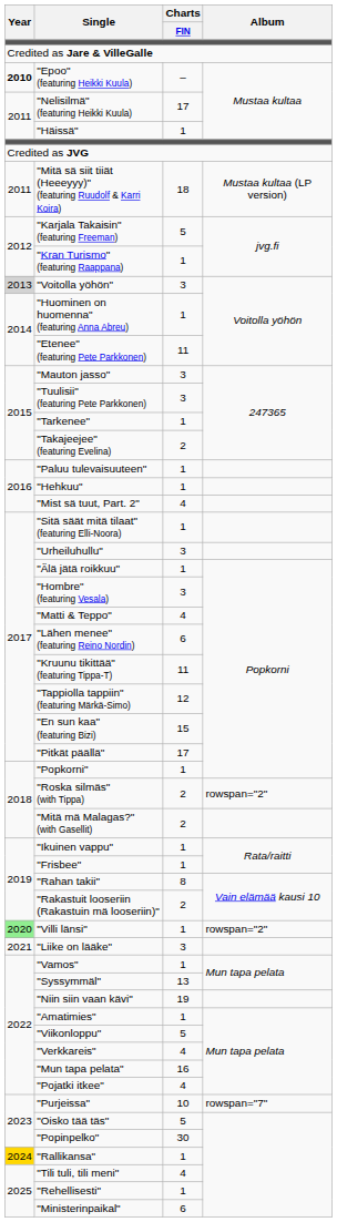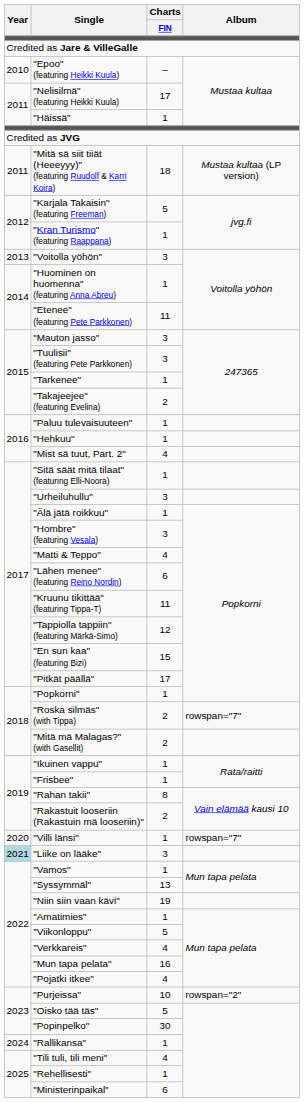"Epoo" (featuring Heikki Kuula) | Year: bold -> normal
"Voitolla yöhön" | Year: lightgrey background -> no background
"Roska silmäs" (with Tippa) | Album: rowspan="2" -> rowspan="7"
"Villi länsi" | Year: lightgreen background -> no background
"Villi länsi" | Album: rowspan="2" -> rowspan="7"
"Liike on lääke" | Year: no background -> lightblue background
"Purjeissa" | Album: rowspan="7" -> rowspan="2"
"Rallikansa" | Year: gold background -> no background
